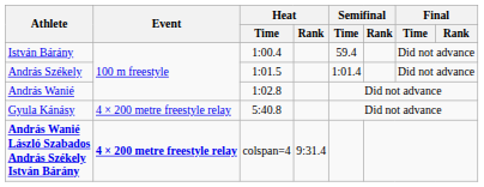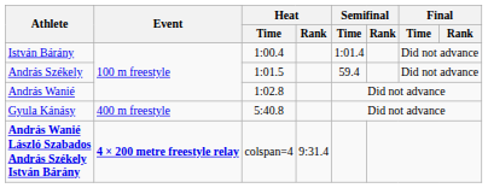István Bárány | Semifinal / Time: 59.4 -> 1:01.4
András Székely | Semifinal / Time: 1:01.4 -> 59.4
Gyula Kánásy | Event: 4 × 200 metre freestyle relay -> 400 m freestyle
